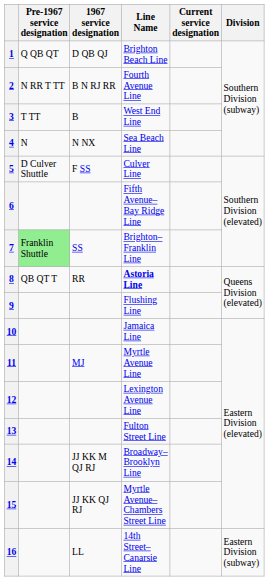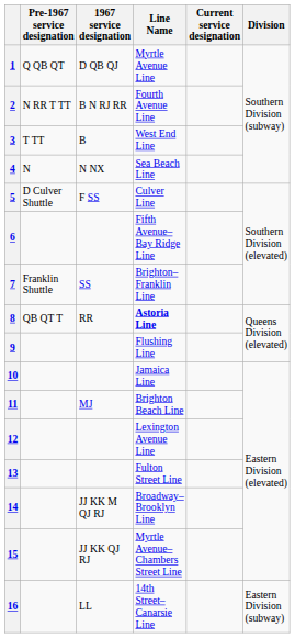1 | Line Name: Brighton Beach Line -> Myrtle Avenue Line
7 | Pre-1967 service designation: lightgreen background -> no background
11 | Line Name: Myrtle Avenue Line -> Brighton Beach Line
